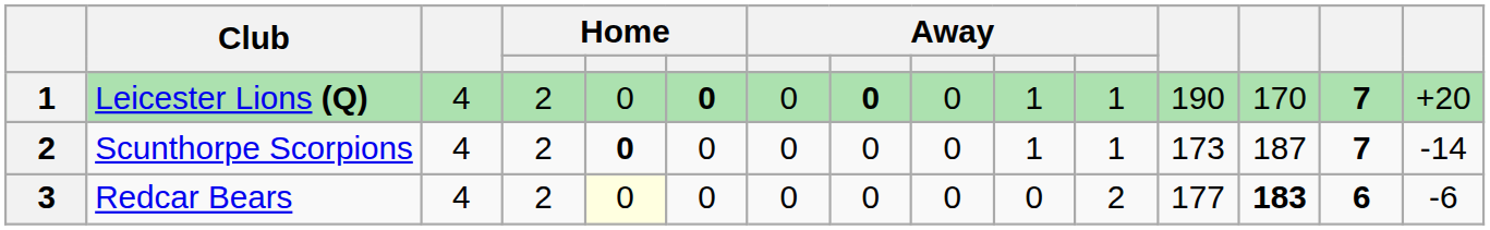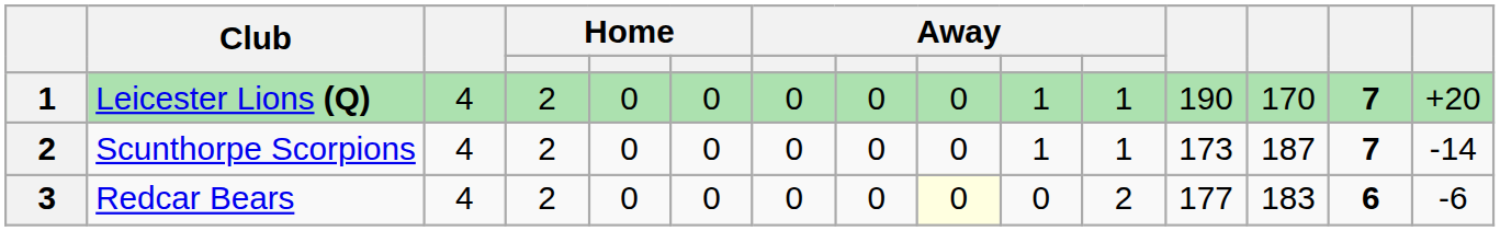Leicester Lions (Q) | column 6: bold -> normal
Leicester Lions (Q) | column 8: bold -> normal
Scunthorpe Scorpions | column 5: bold -> normal
Redcar Bears | column 5: lightyellow background -> no background
Redcar Bears | column 9: no background -> lightyellow background
Redcar Bears | column 13: bold -> normal
